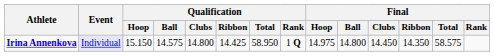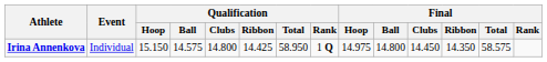Irina Annenkova | Event: lavender background -> no background
